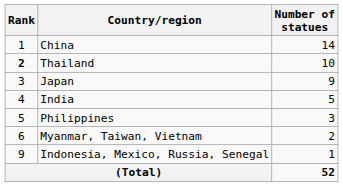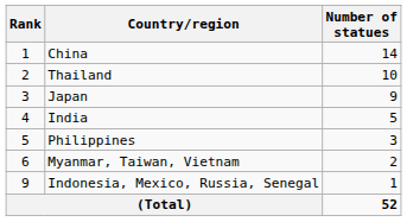Thailand | Rank: bold -> normal
